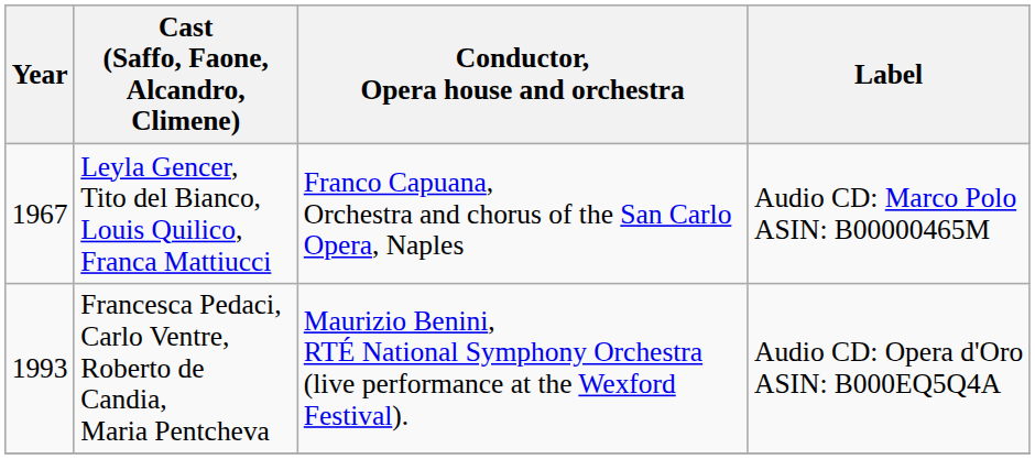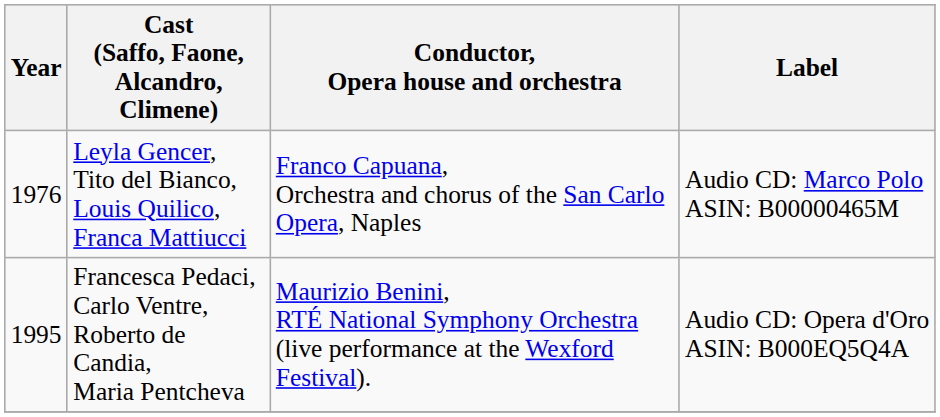row 2 | Year: 1967 -> 1976
row 3 | Year: 1993 -> 1995
